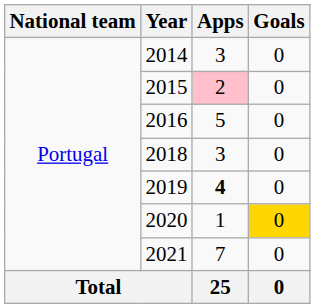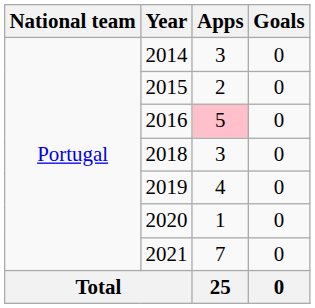2015 | Apps: pink background -> no background
2016 | Apps: no background -> pink background
2019 | Apps: bold -> normal
2020 | Goals: gold background -> no background
